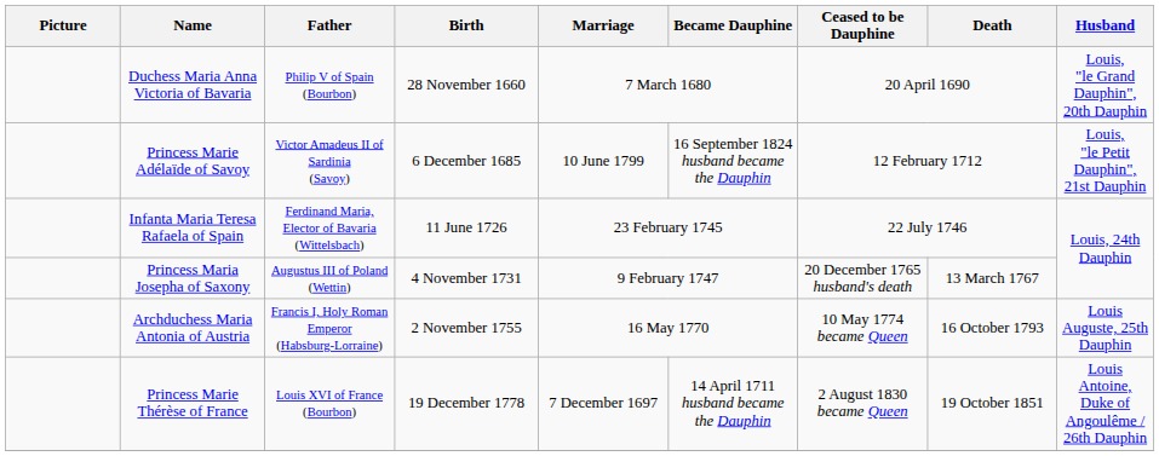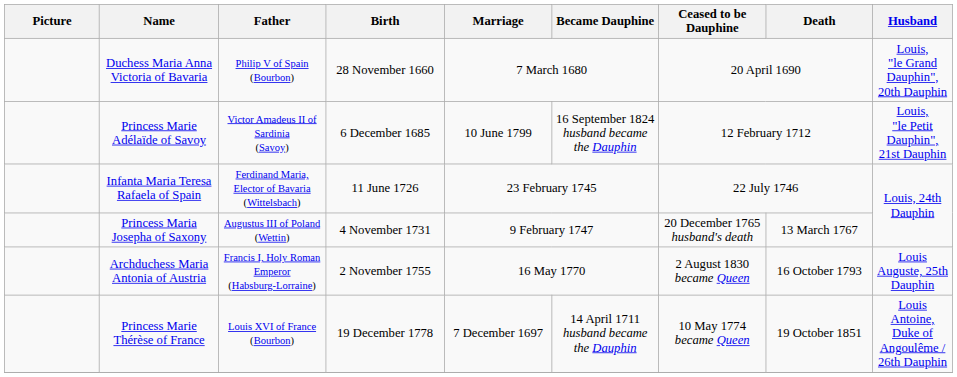Archduchess Maria Antonia of Austria | Ceased to be Dauphine: 10 May 1774 became Queen -> 2 August 1830 became Queen
Princess Marie Thérèse of France | Ceased to be Dauphine: 2 August 1830 became Queen -> 10 May 1774 became Queen
